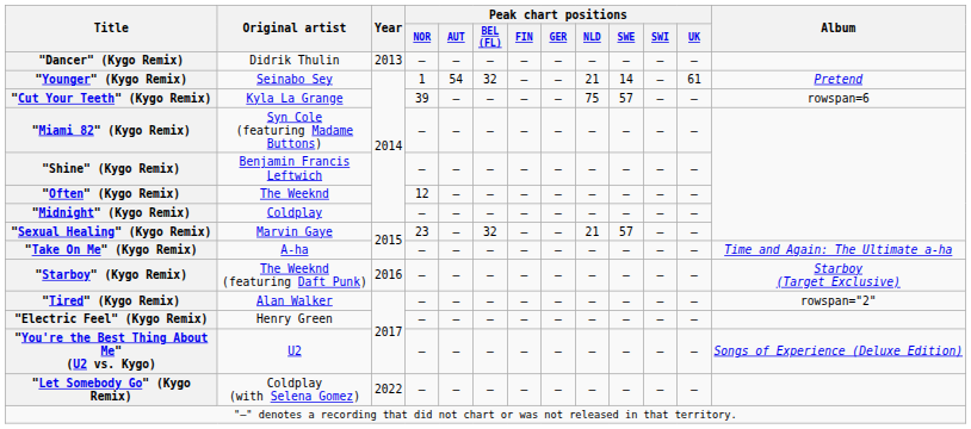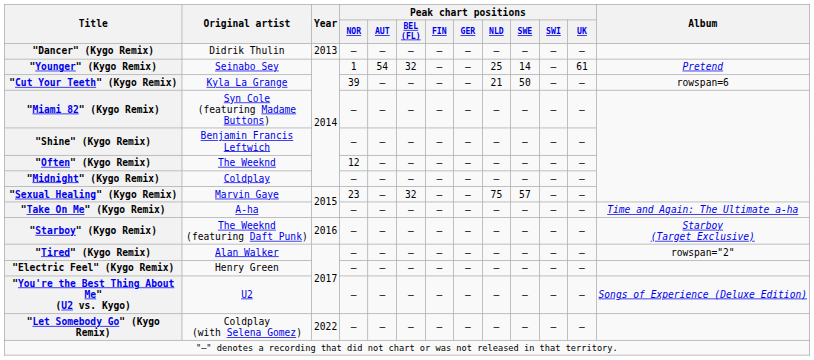"Younger" (Kygo Remix) | Peak chart positions / NLD: 21 -> 25
"Cut Your Teeth" (Kygo Remix) | Peak chart positions / NLD: 75 -> 21
"Cut Your Teeth" (Kygo Remix) | Peak chart positions / SWE: 57 -> 50
"Sexual Healing" (Kygo Remix) | Peak chart positions / NLD: 21 -> 75
